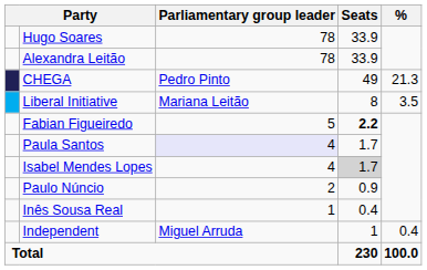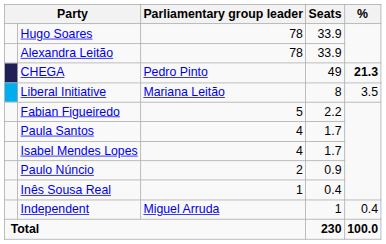CHEGA | %: normal -> bold
Fabian Figueiredo | Seats: bold -> normal
Paula Santos | Parliamentary group leader: lavender background -> no background
Isabel Mendes Lopes | Seats: lightgrey background -> no background
